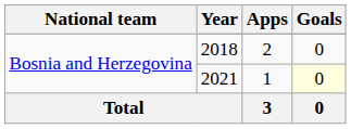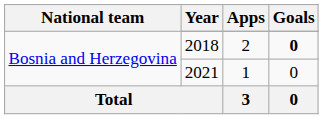2018 | Goals: normal -> bold
2021 | Goals: lightyellow background -> no background
